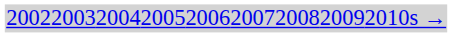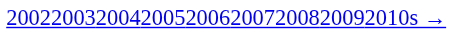row 1 | column 1: lightgrey background -> no background
